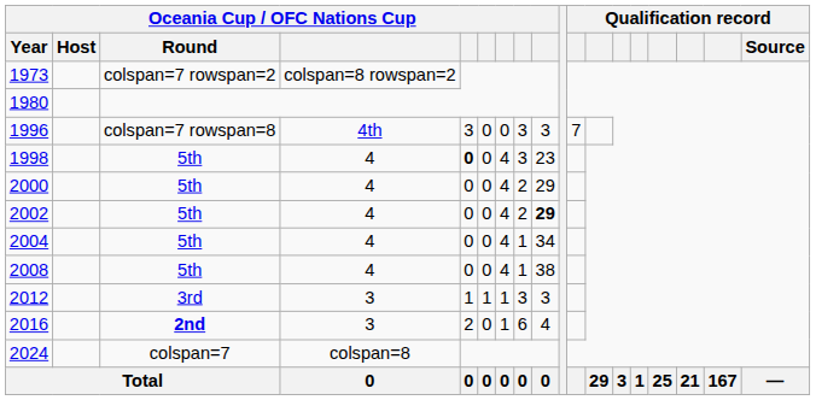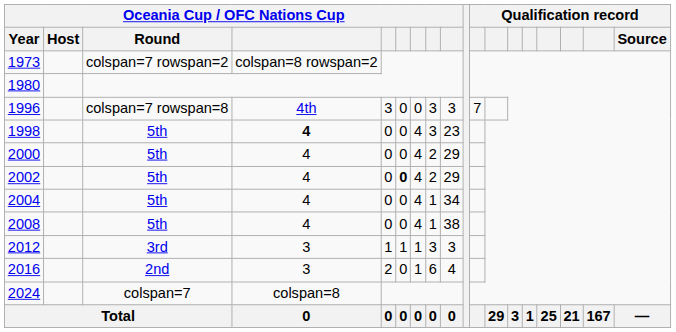1998 | column 4: normal -> bold
1998 | column 5: bold -> normal
2002 | column 6: normal -> bold
2002 | column 9: bold -> normal
2016 | Oceania Cup / OFC Nations Cup / Round: bold -> normal
